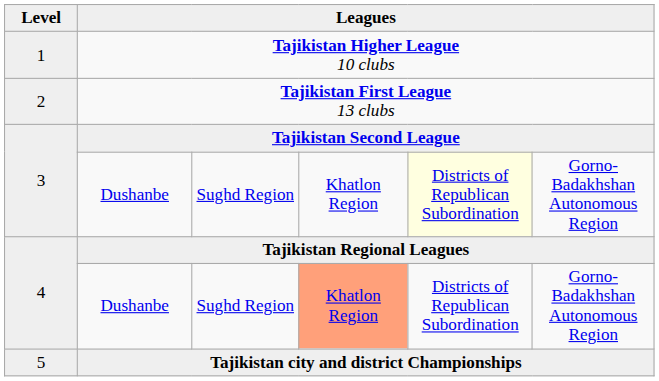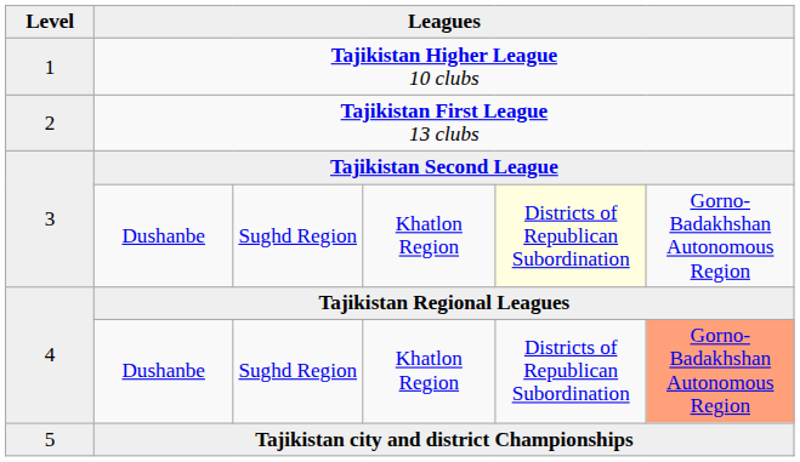4 / Dushanbe | column 4: lightsalmon background -> no background
4 / Dushanbe | column 6: no background -> lightsalmon background
